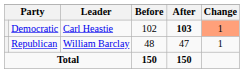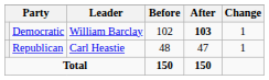Democratic | Leader: Carl Heastie -> William Barclay
Democratic | Change: lightsalmon background -> no background
Republican | Leader: William Barclay -> Carl Heastie
